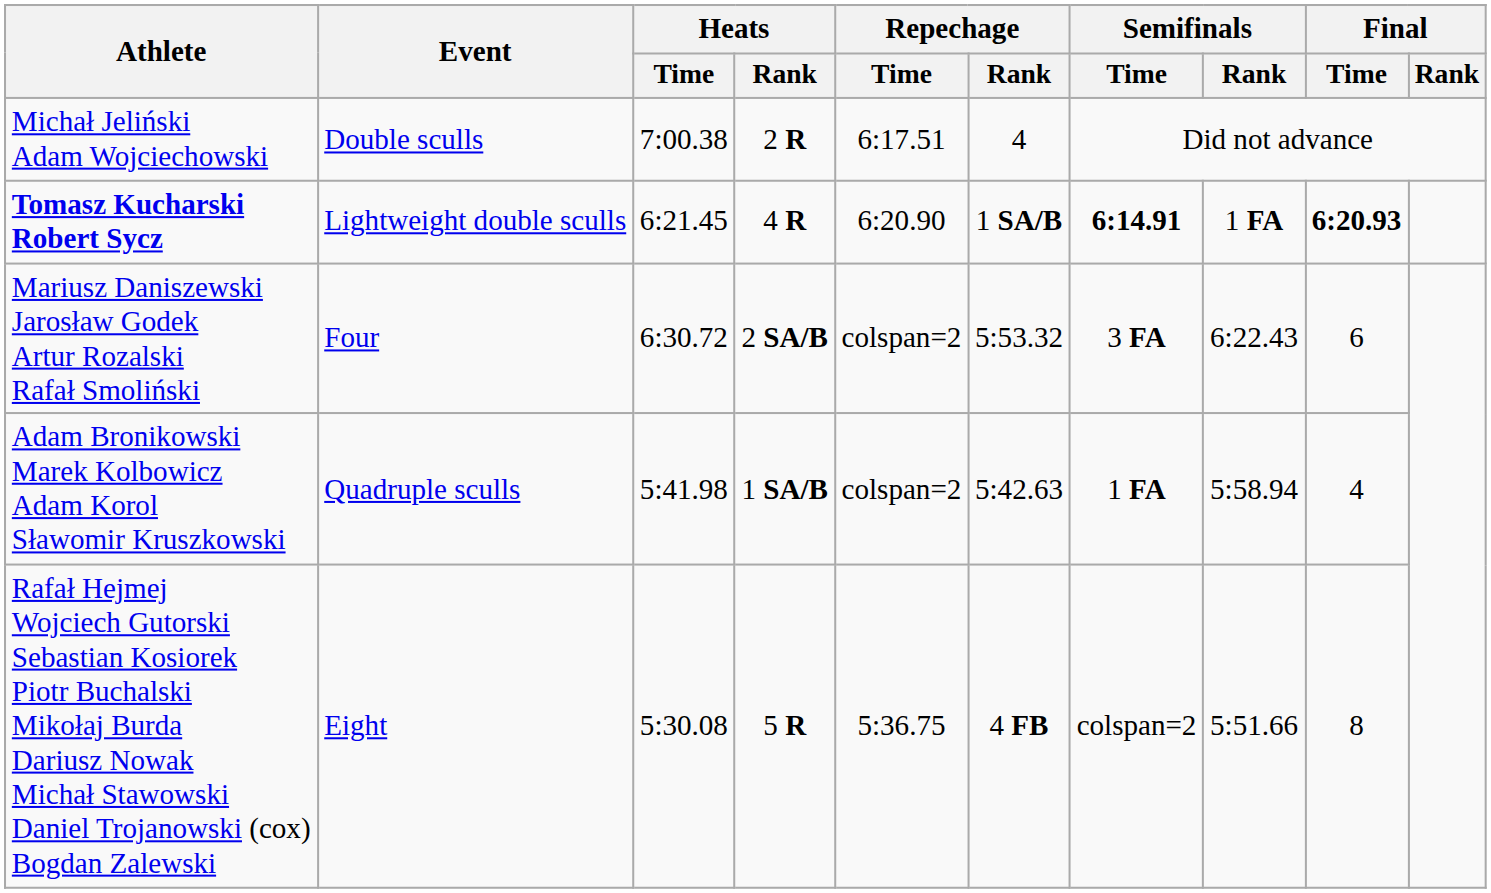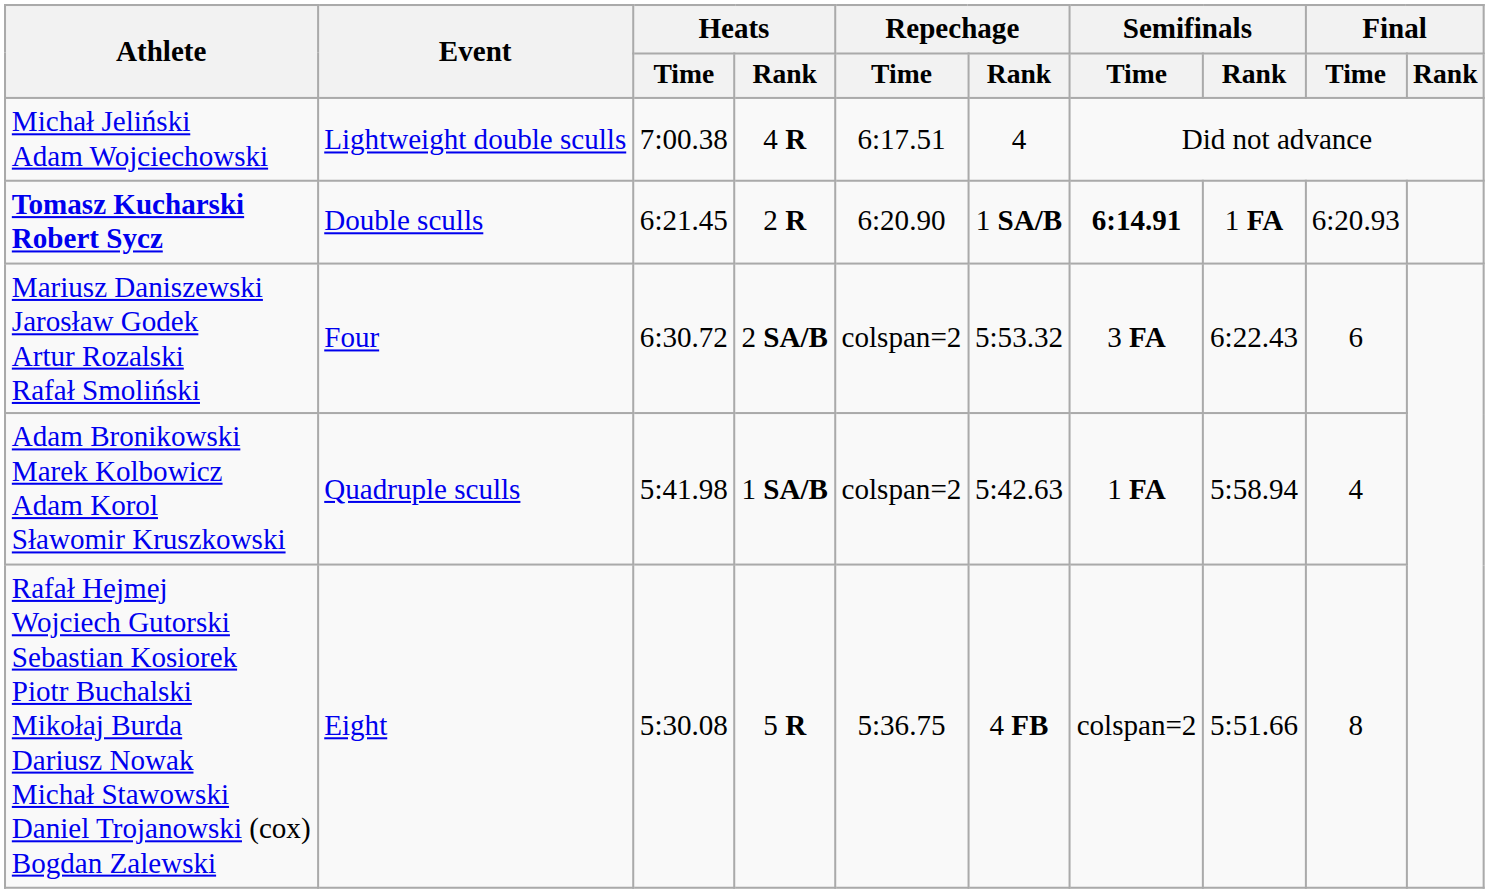Michał Jeliński Adam Wojciechowski | Event: Double sculls -> Lightweight double sculls
Michał Jeliński Adam Wojciechowski | Heats / Rank: 2 R -> 4 R
Tomasz Kucharski Robert Sycz | Event: Lightweight double sculls -> Double sculls
Tomasz Kucharski Robert Sycz | Heats / Rank: 4 R -> 2 R
Tomasz Kucharski Robert Sycz | Final / Time: bold -> normal
